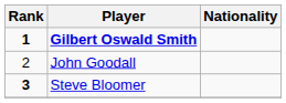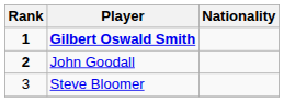John Goodall | Rank: normal -> bold
Steve Bloomer | Rank: bold -> normal
